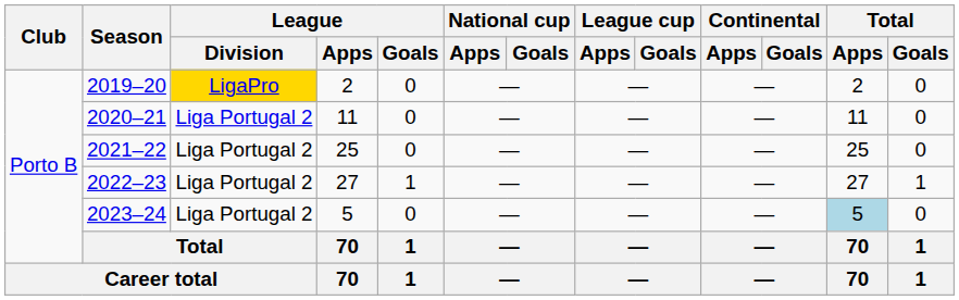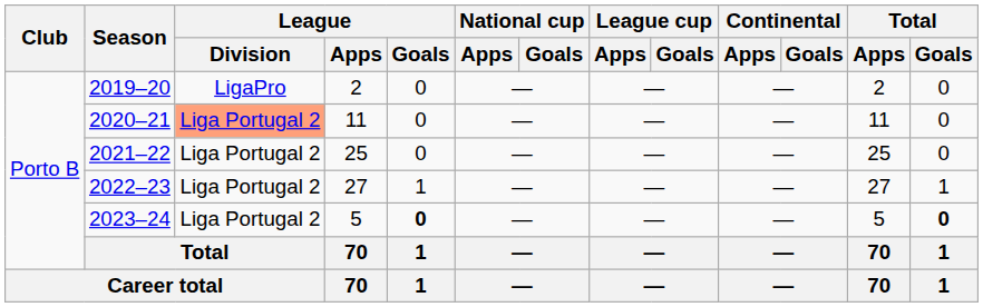2019–20 | League / Division: gold background -> no background
2020–21 | League / Division: no background -> lightsalmon background
2023–24 | League / Goals: normal -> bold
2023–24 | Total / Apps: lightblue background -> no background
2023–24 | Total / Goals: normal -> bold
